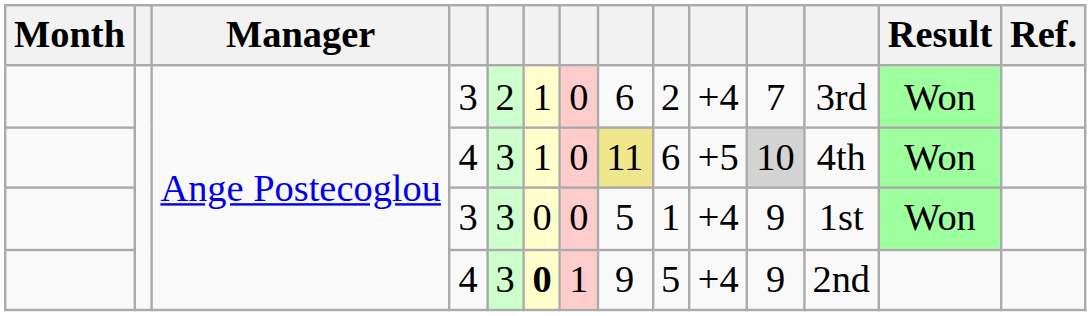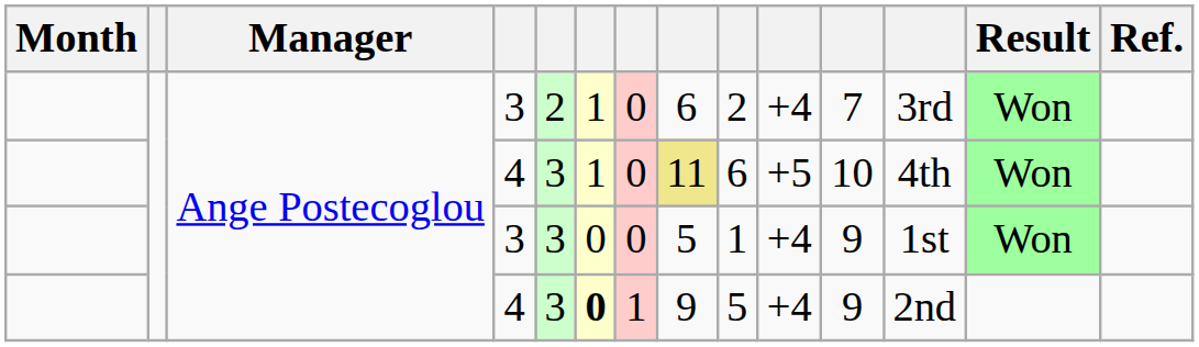row 3 | column 11: lightgrey background -> no background
